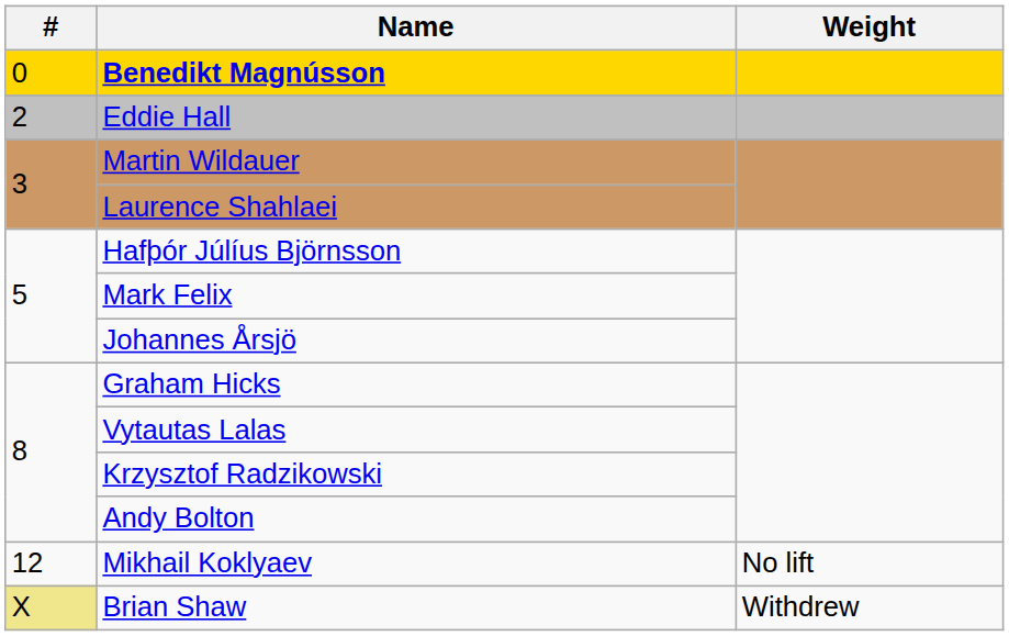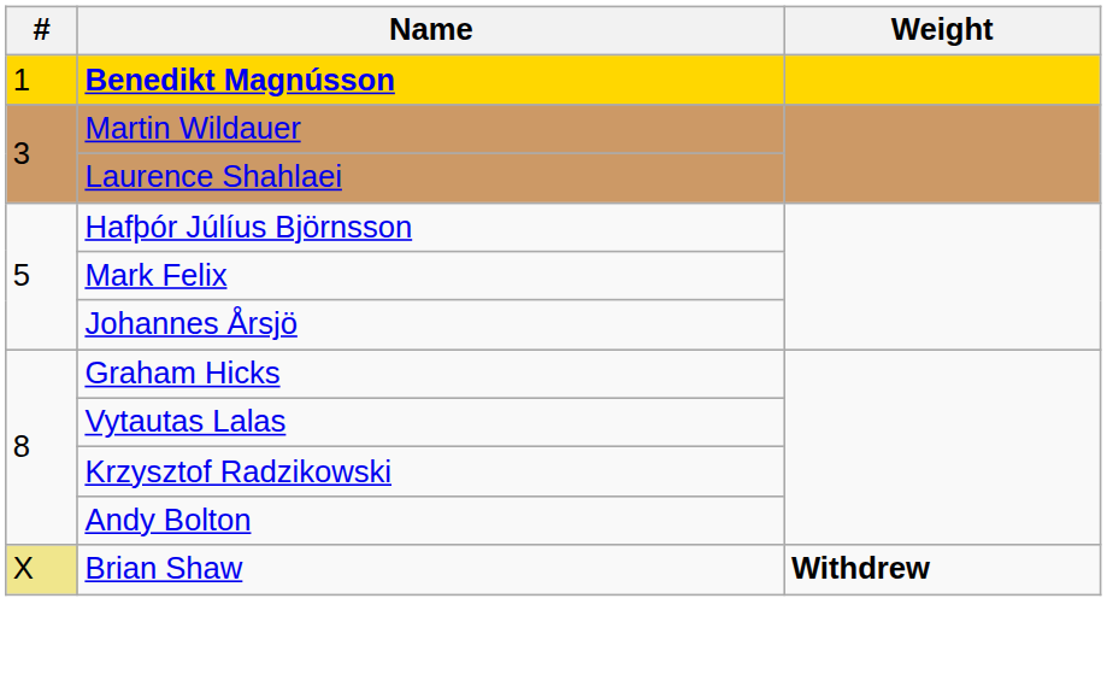Benedikt Magnússon | #: 0 -> 1
- row: 2 | Eddie Hall
- row: 12 | Mikhail Koklyaev | No lift
Brian Shaw | Weight: normal -> bold
